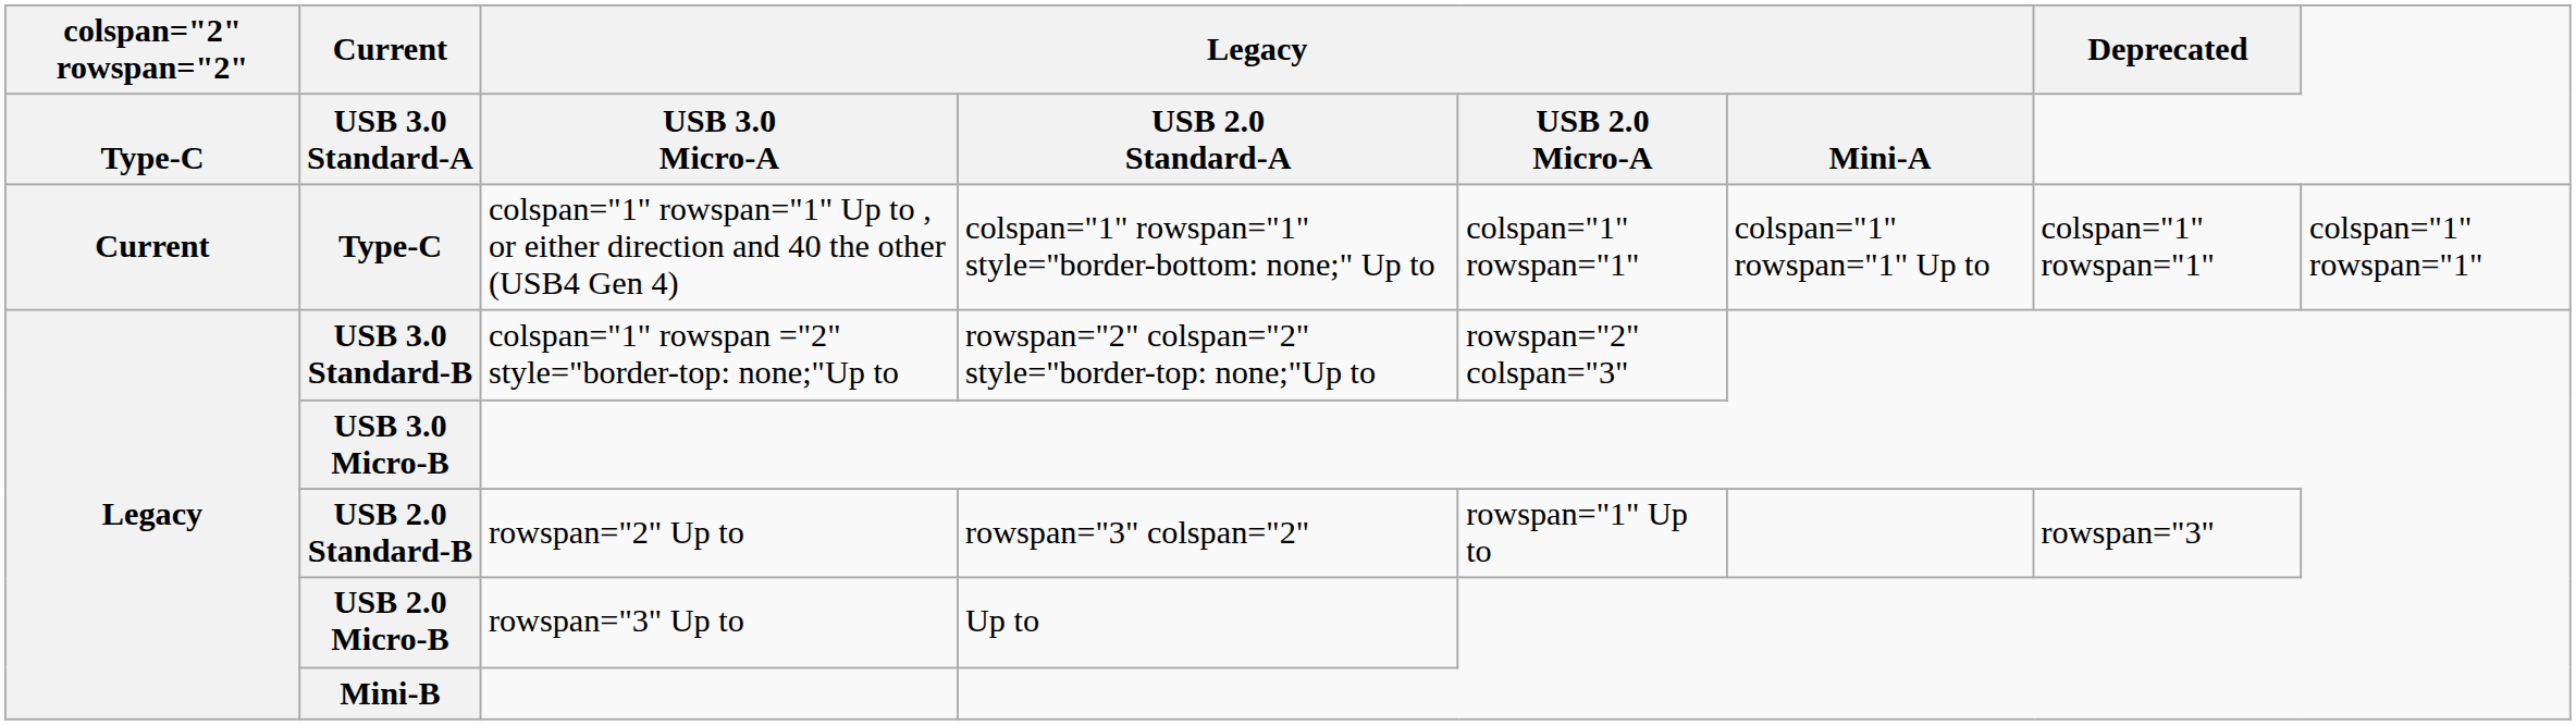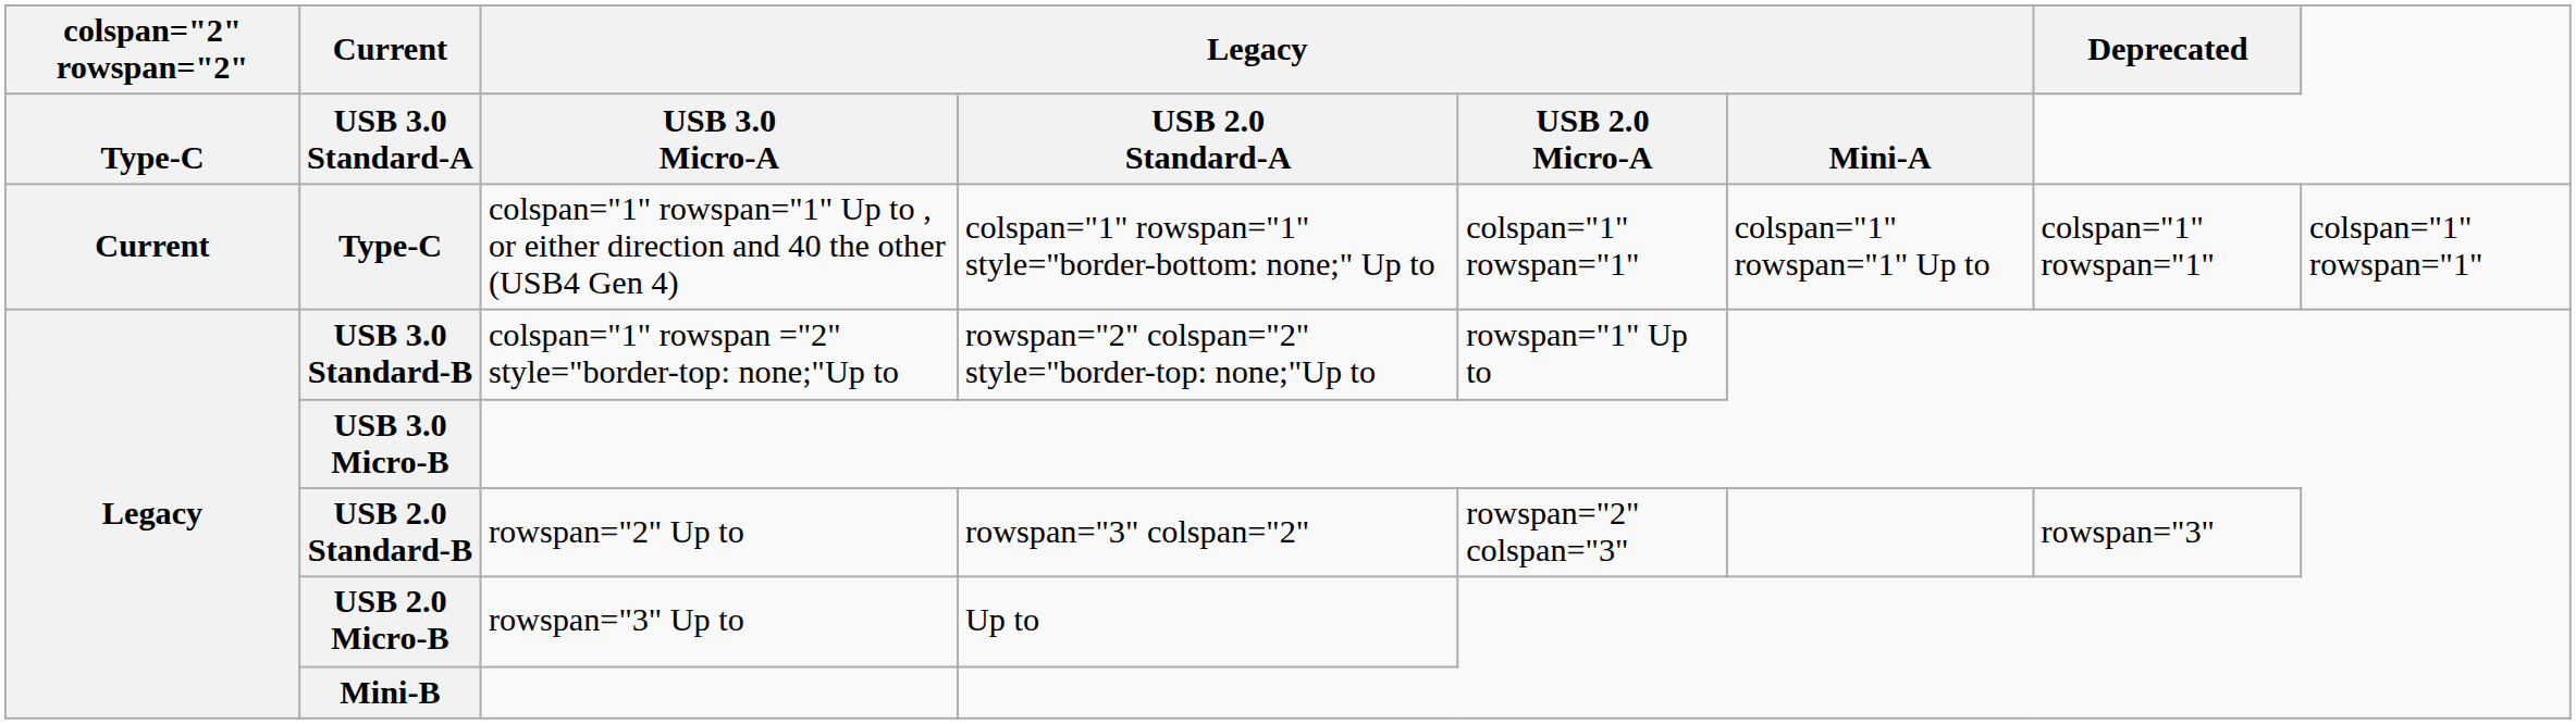USB 3.0 Standard‑B | Legacy / USB 2.0 Micro‑A: rowspan="2" colspan="3" -> rowspan="1" Up to
USB 2.0 Standard‑B | Legacy / USB 2.0 Micro‑A: rowspan="1" Up to -> rowspan="2" colspan="3"
